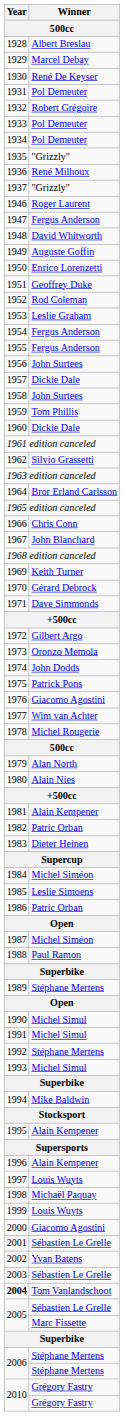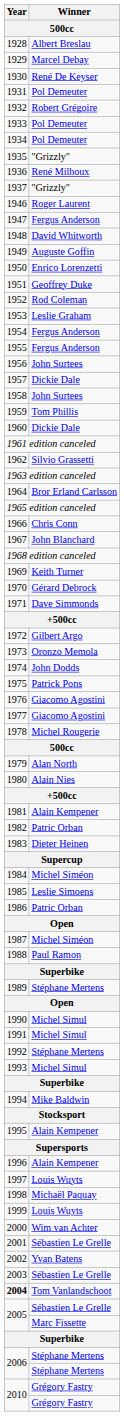row 45 | Winner: Wim van Achter -> Giacomo Agostini
row 77 | Winner: Giacomo Agostini -> Wim van Achter
